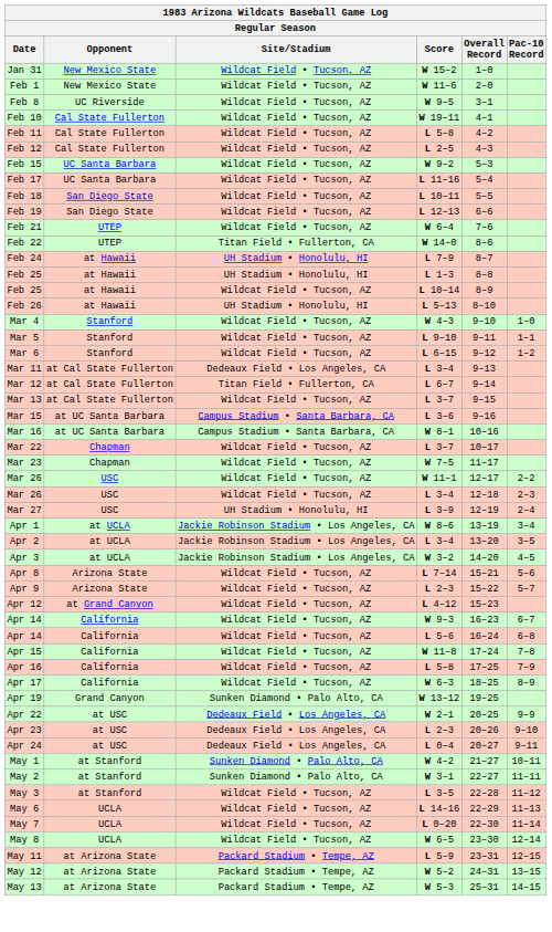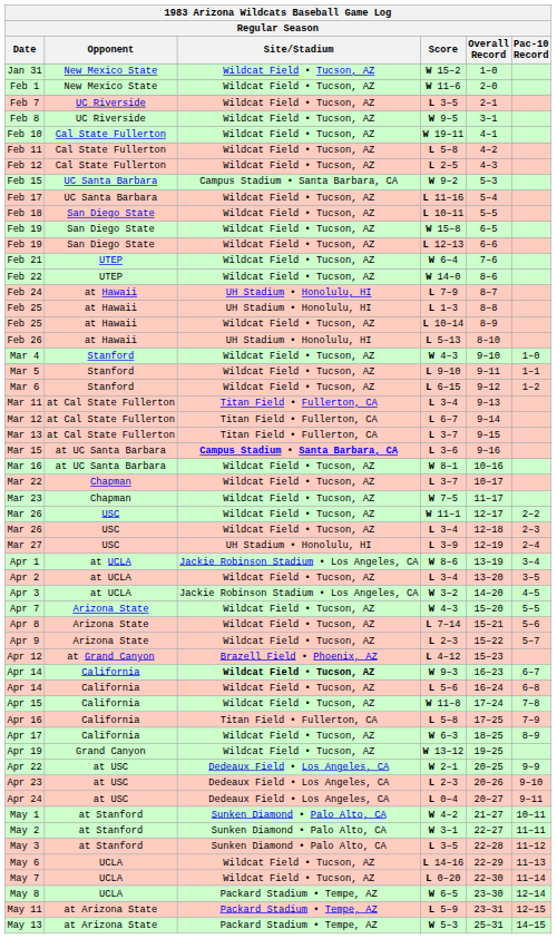+ row: Feb 7 | UC Riverside | Wildcat Field • Tucson, AZ | L 3–5 | 2–1
Feb 15 | Site/Stadium: Wildcat Field • Tucson, AZ -> Campus Stadium • Santa Barbara, CA
+ row: Feb 19 | San Diego State | Wildcat Field • Tucson, AZ | W 15–8 | 6–5
Feb 22 | Site/Stadium: Titan Field • Fullerton, CA -> Wildcat Field • Tucson, AZ
Mar 11 | Site/Stadium: Dedeaux Field • Los Angeles, CA -> Titan Field • Fullerton, CA
Mar 13 | Site/Stadium: Wildcat Field • Tucson, AZ -> Titan Field • Fullerton, CA
Mar 15 | Site/Stadium: normal -> bold
Mar 16 | Site/Stadium: Campus Stadium • Santa Barbara, CA -> Wildcat Field • Tucson, AZ
Apr 2 | Site/Stadium: Jackie Robinson Stadium • Los Angeles, CA -> Wildcat Field • Tucson, AZ
+ row: Apr 7 | Arizona State | Wildcat Field • Tucson, AZ | W 4–3 | 15–20 | 5–5
Apr 12 | Site/Stadium: Wildcat Field • Tucson, AZ -> Brazell Field • Phoenix, AZ
Apr 14 / W 9–3 | Site/Stadium: normal -> bold
Apr 16 | Site/Stadium: Wildcat Field • Tucson, AZ -> Titan Field • Fullerton, CA
Apr 19 | Site/Stadium: Sunken Diamond • Palo Alto, CA -> Wildcat Field • Tucson, AZ
May 3 | Site/Stadium: Wildcat Field • Tucson, AZ -> Sunken Diamond • Palo Alto, CA
May 8 | Site/Stadium: Wildcat Field • Tucson, AZ -> Packard Stadium • Tempe, AZ
- row: May 12 | at Arizona State | Packard Stadium • Tempe, AZ | W 5–2 | 24–31 | 13–15
